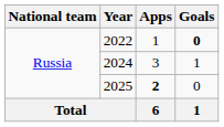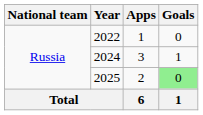2022 | Goals: bold -> normal
2025 | Apps: bold -> normal
2025 | Goals: no background -> lightgreen background
